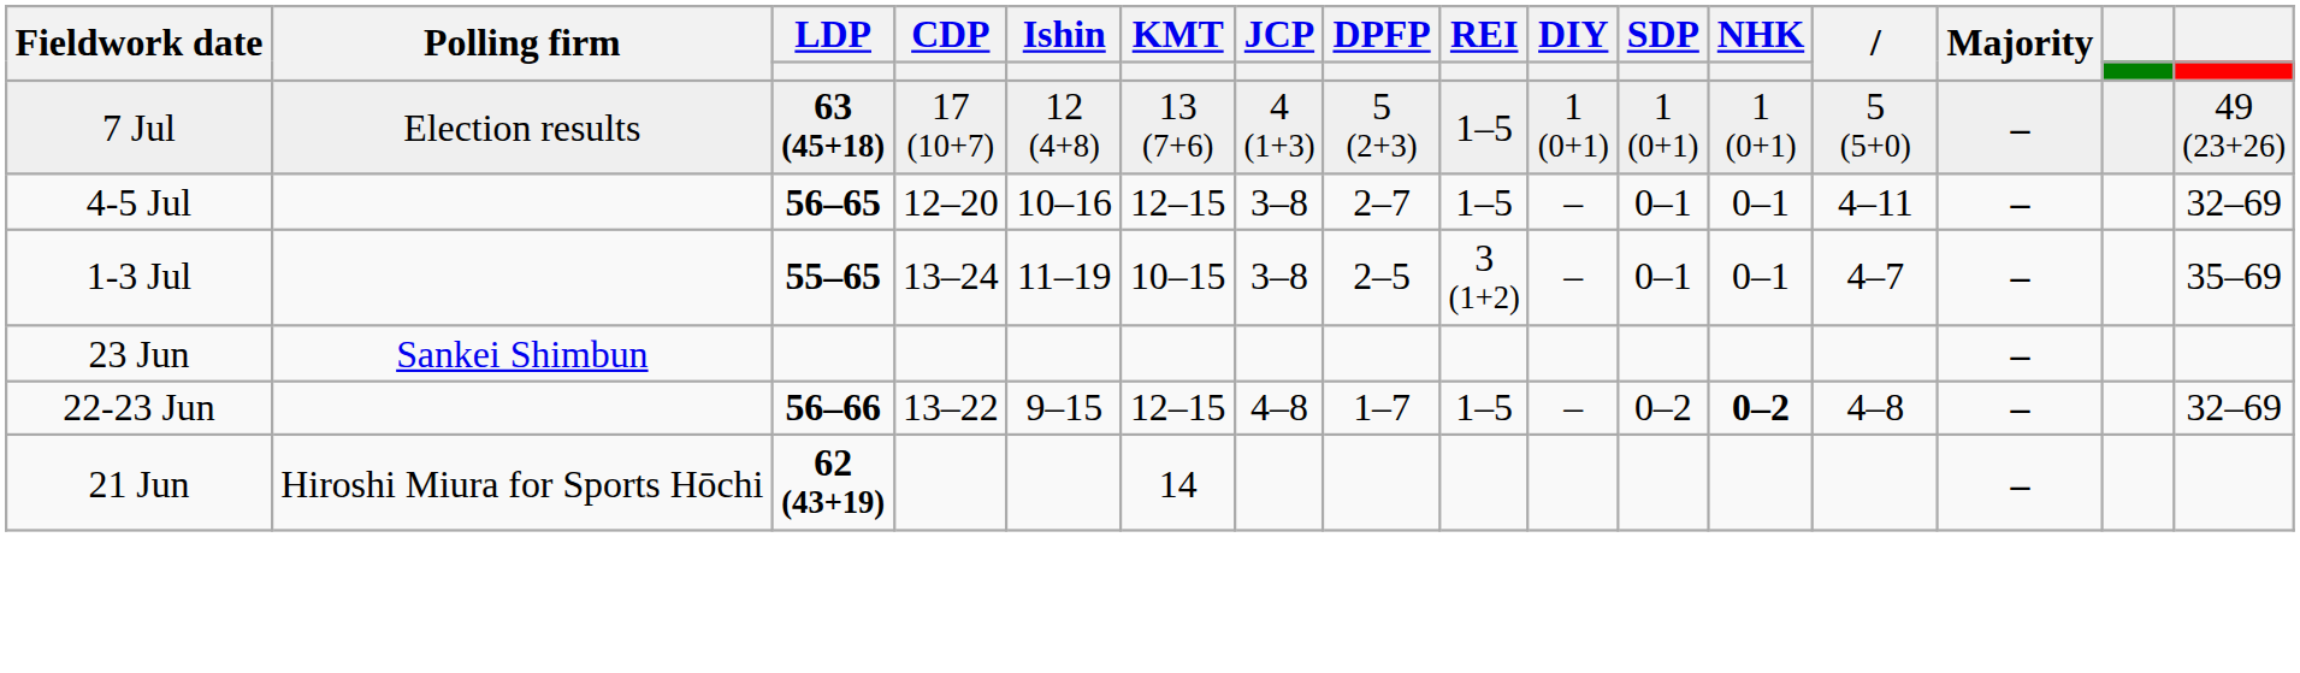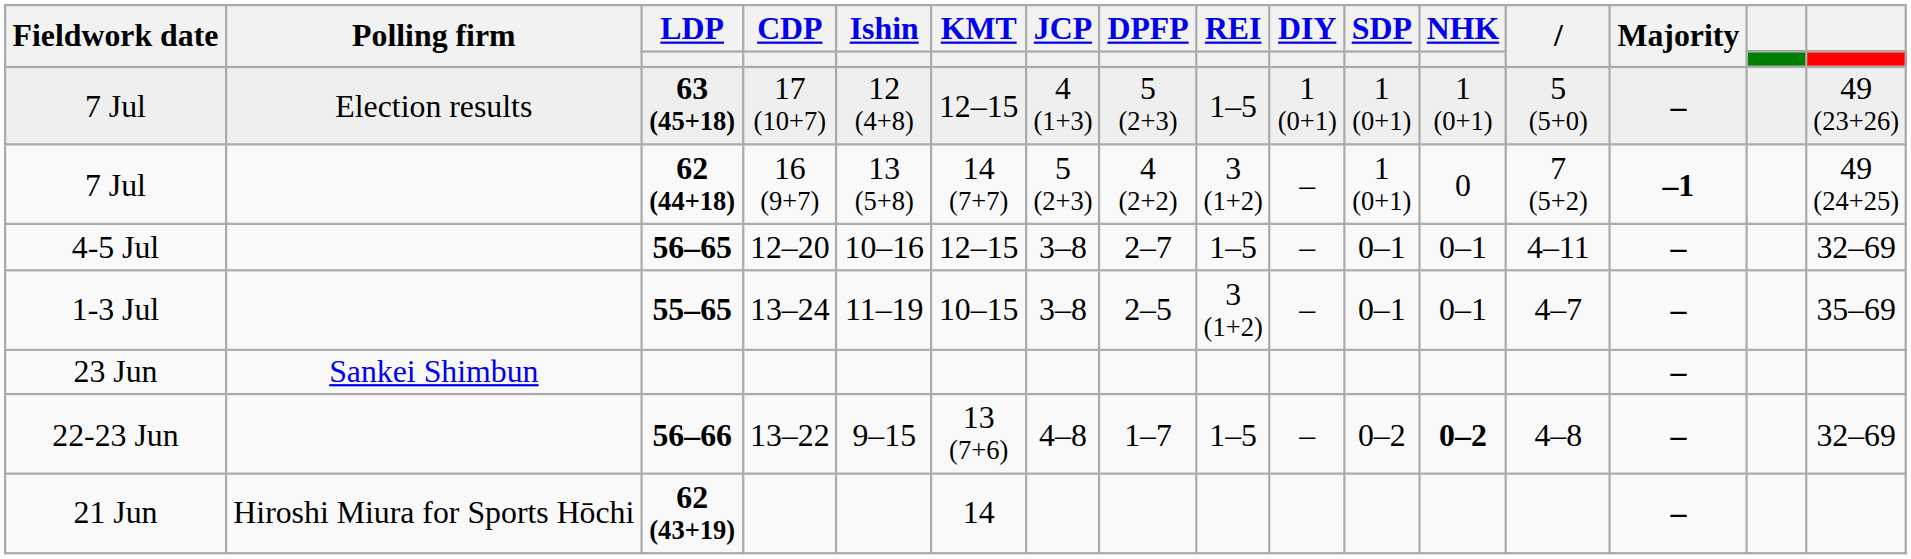63 (45+18) | KMT: 13 (7+6) -> 12–15
+ row: 7 Jul | 62 (44+18) | 16 (9+7) | 13 (5+8) | 14 (7+7) | 5 (2+3) | 4 (2+2) | 3 (1+2) | – | 1 (0+1) | 0 | 7 (5+2) | –1 | 49 (24+25)
56–66 | KMT: 12–15 -> 13 (7+6)
